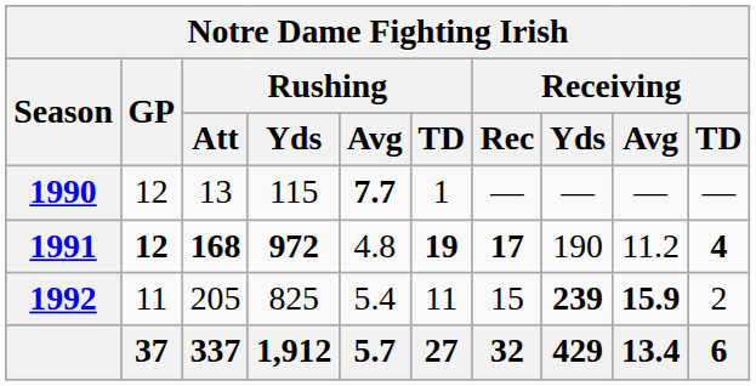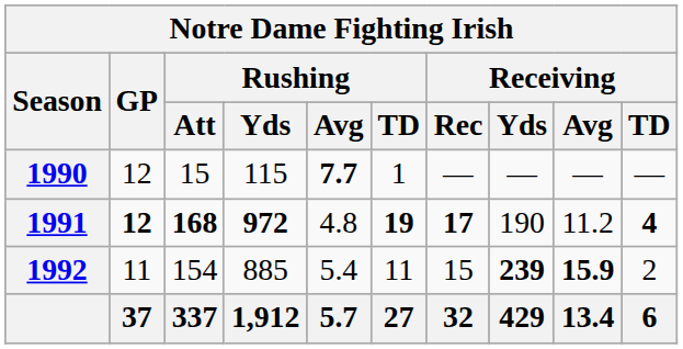1990 | Rushing / Att: 13 -> 15
1992 | Rushing / Att: 205 -> 154
1992 | Rushing / Yds: 825 -> 885
